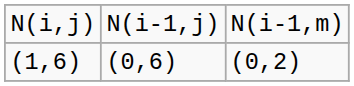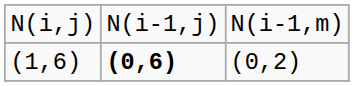(1,6) | column 2: normal -> bold
